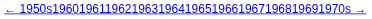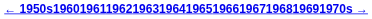row 1 | column 1: normal -> bold
